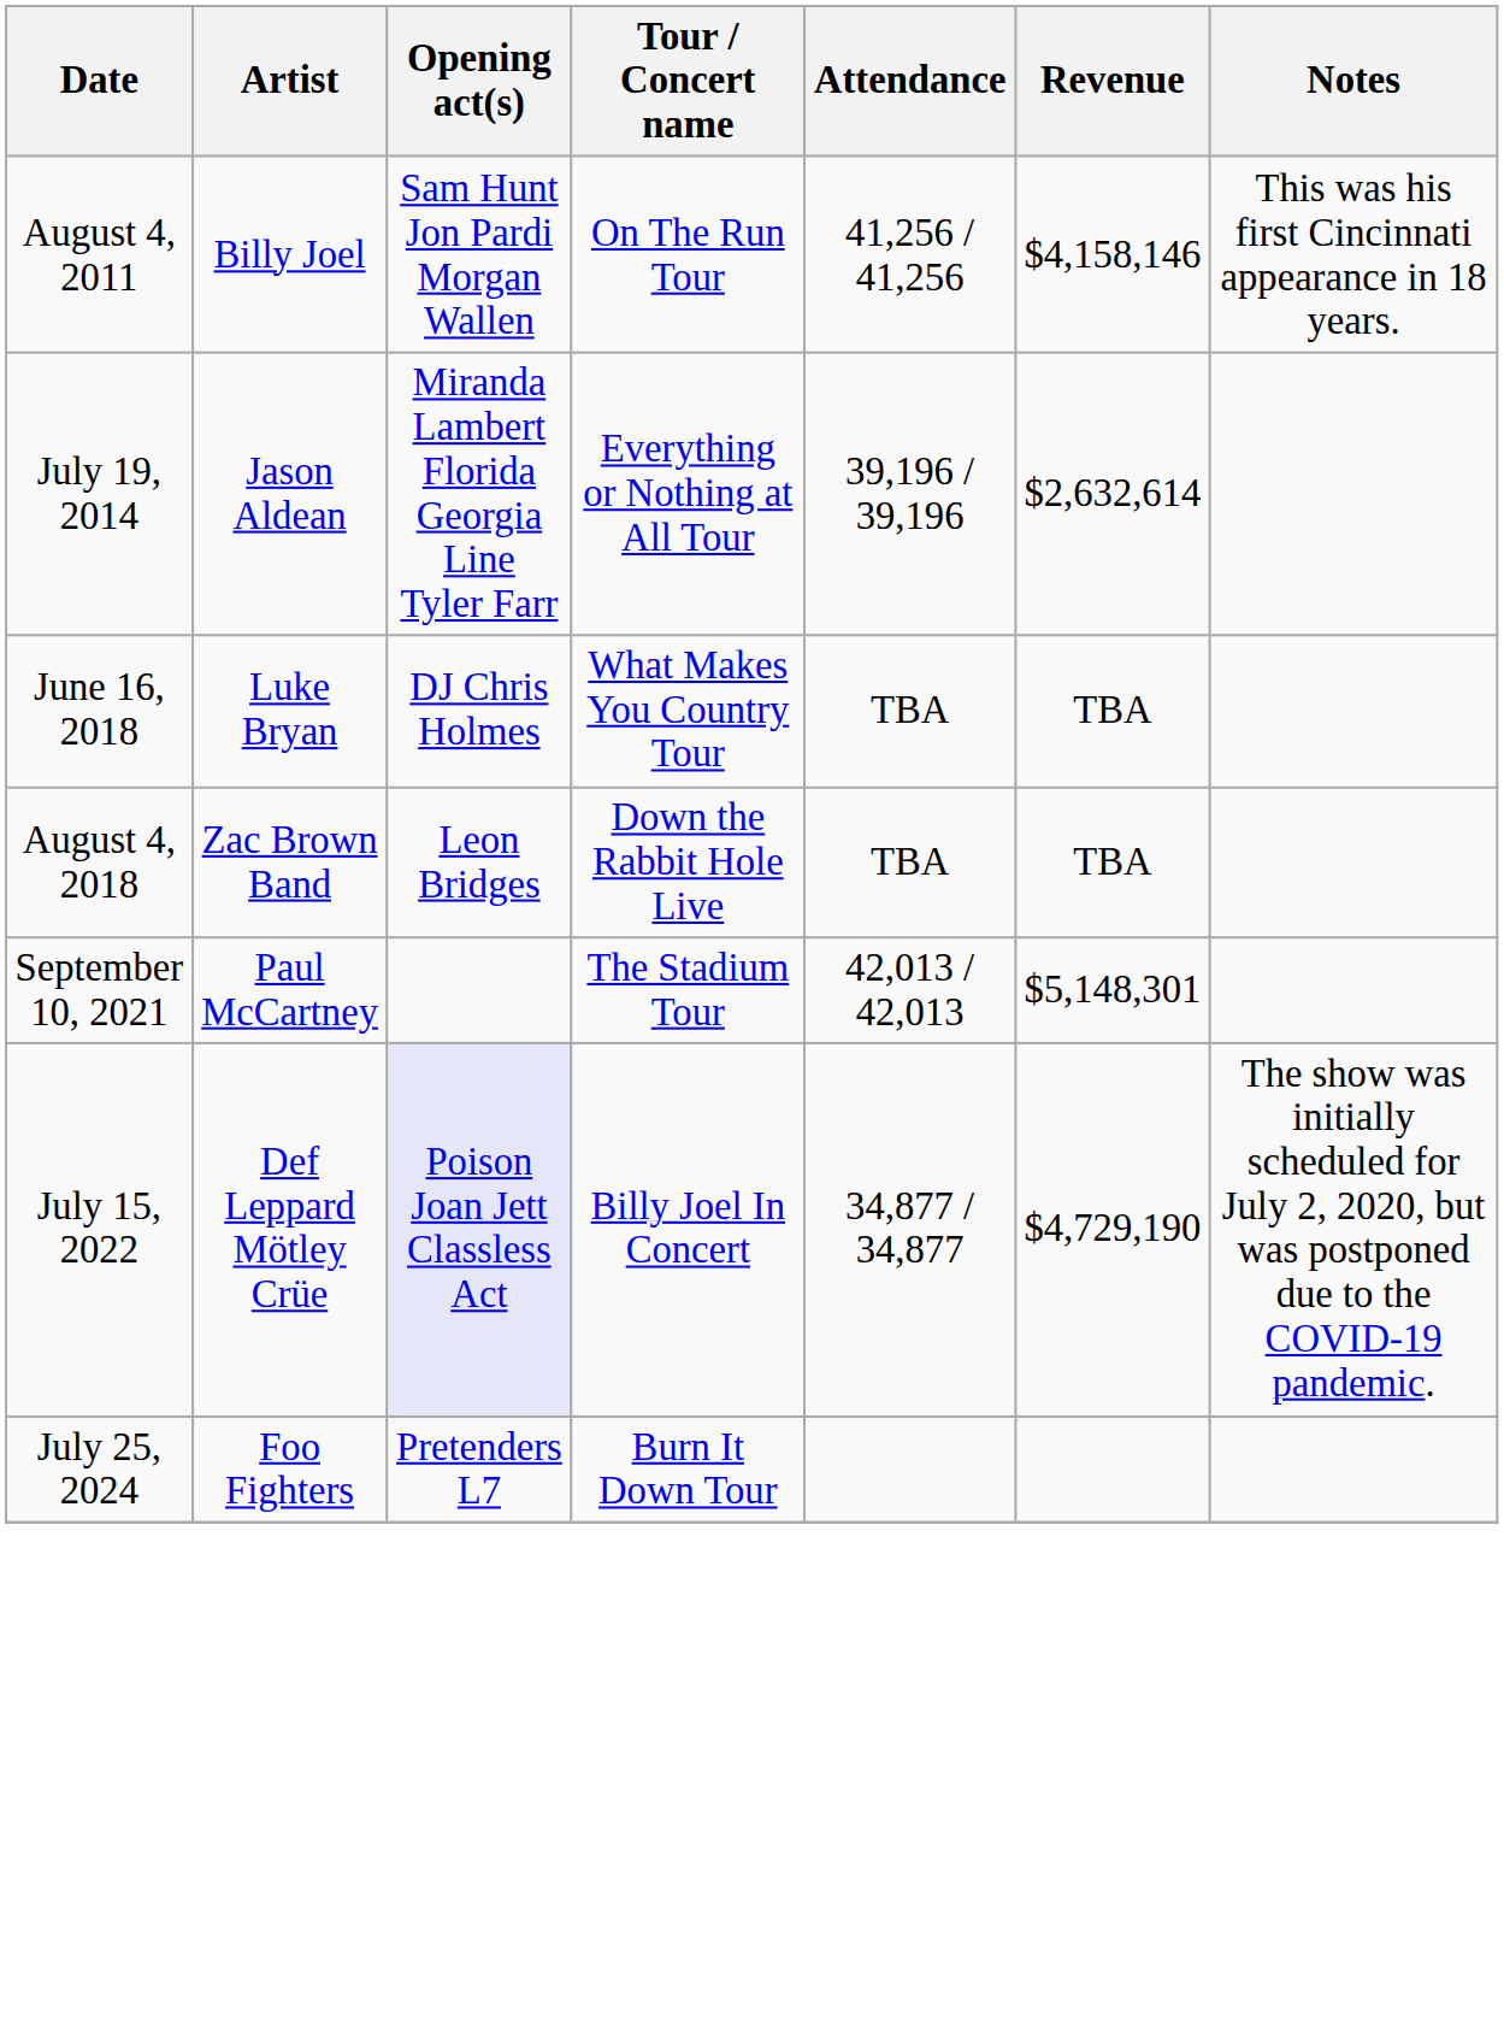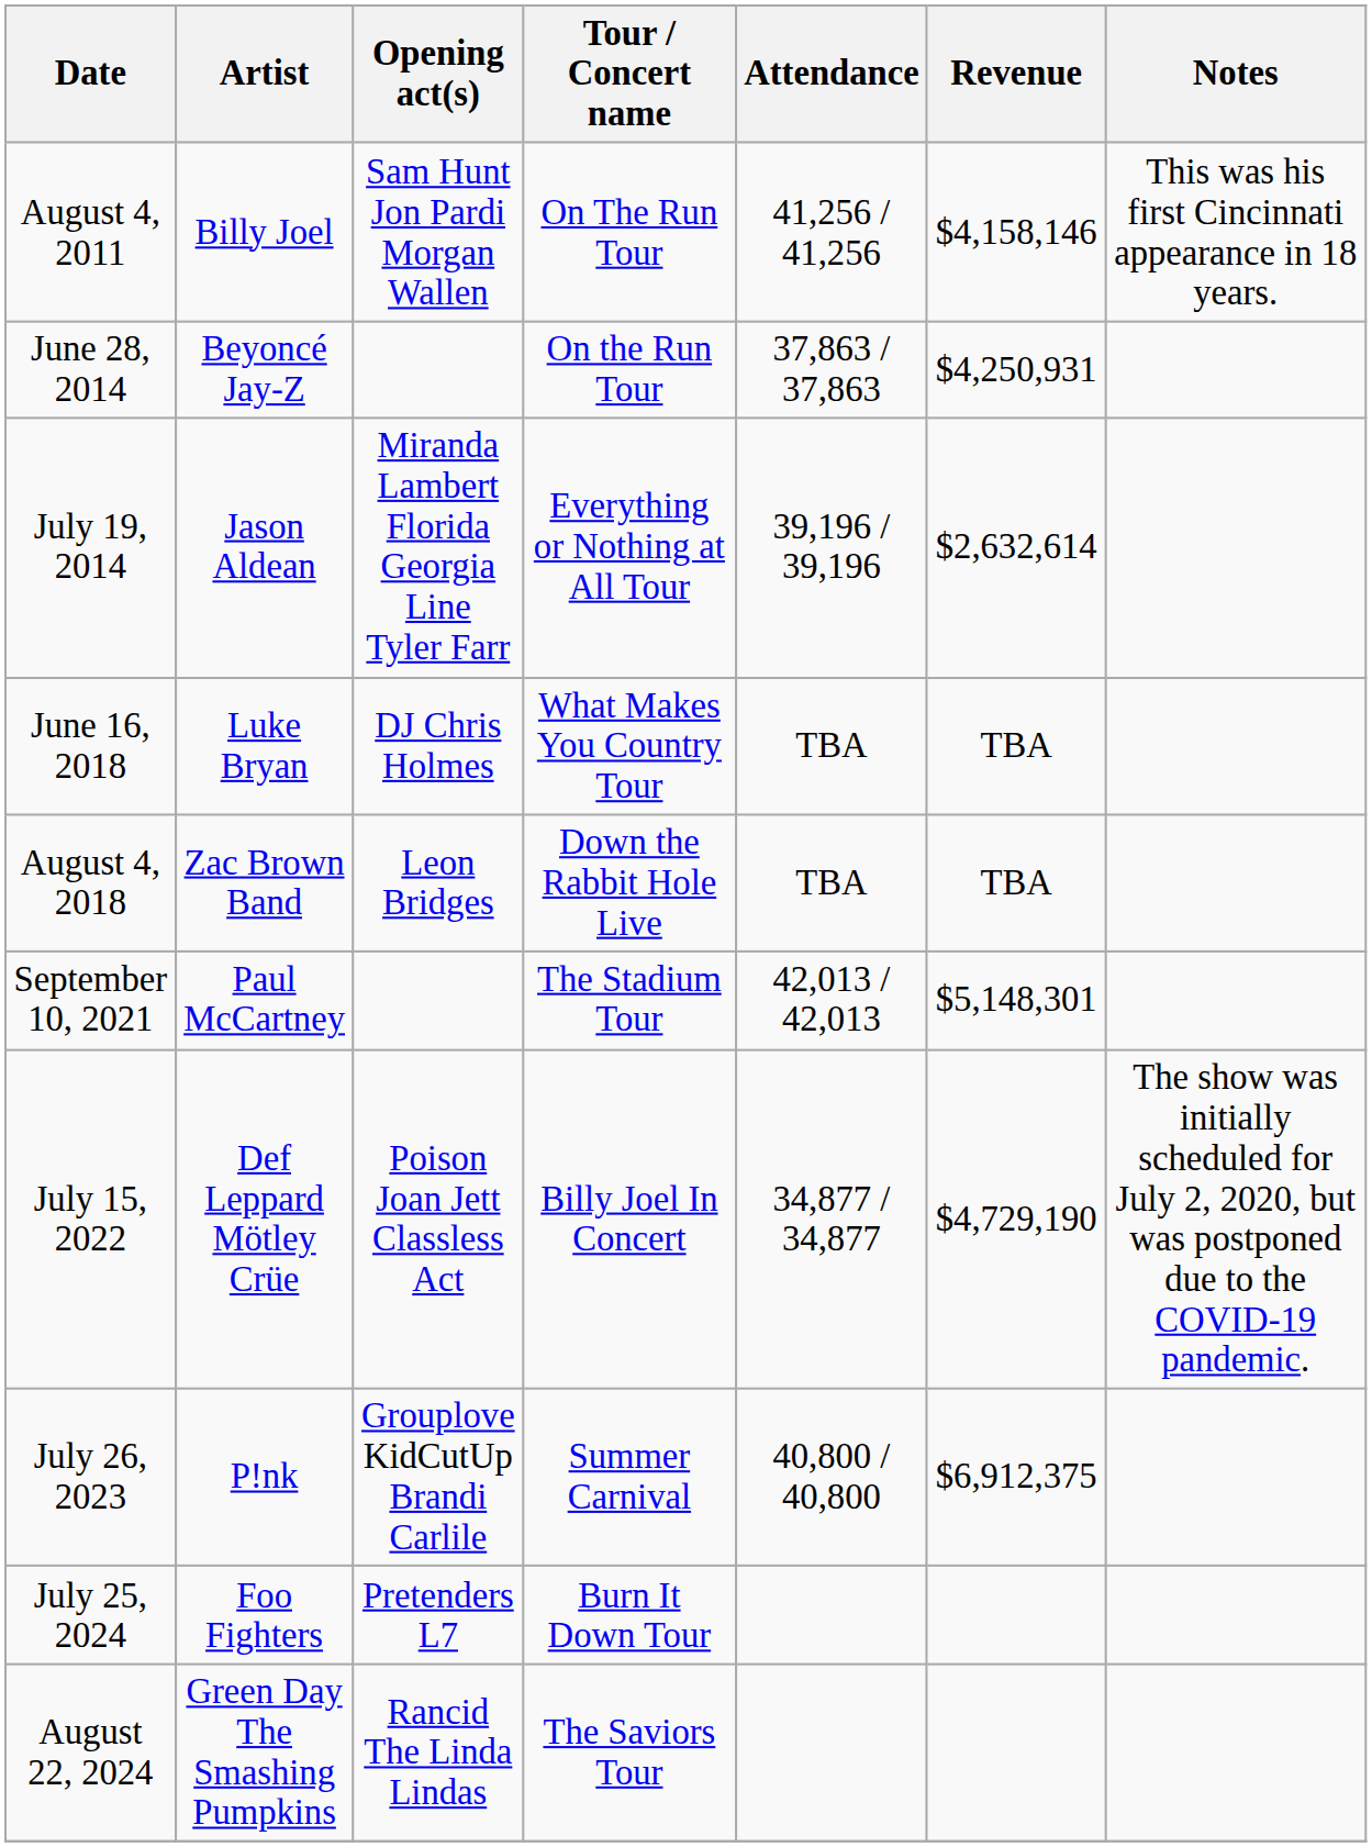+ row: June 28, 2014 | Beyoncé Jay-Z | On the Run Tour | 37,863 / 37,863 | $4,250,931
July 15, 2022 | Opening act(s): lavender background -> no background
+ row: July 26, 2023 | P!nk | Grouplove KidCutUp Brandi Carlile | Summer Carnival | 40,800 / 40,800 | $6,912,375
+ row: August 22, 2024 | Green Day The Smashing Pumpkins | Rancid The Linda Lindas | The Saviors Tour
